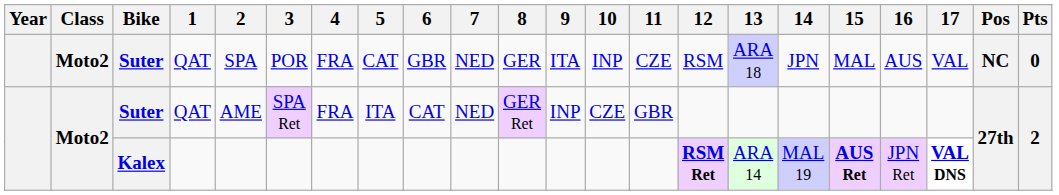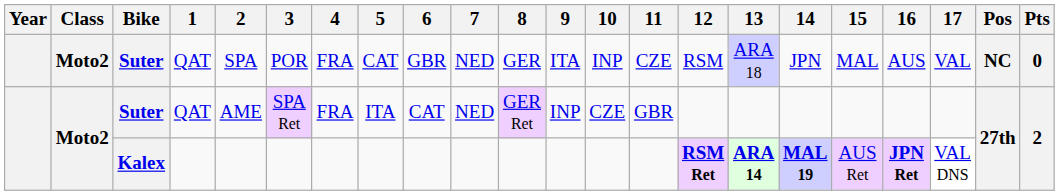Kalex | 13: normal -> bold
Kalex | 14: normal -> bold
Kalex | 15: bold -> normal
Kalex | 16: normal -> bold
Kalex | 17: bold -> normal
